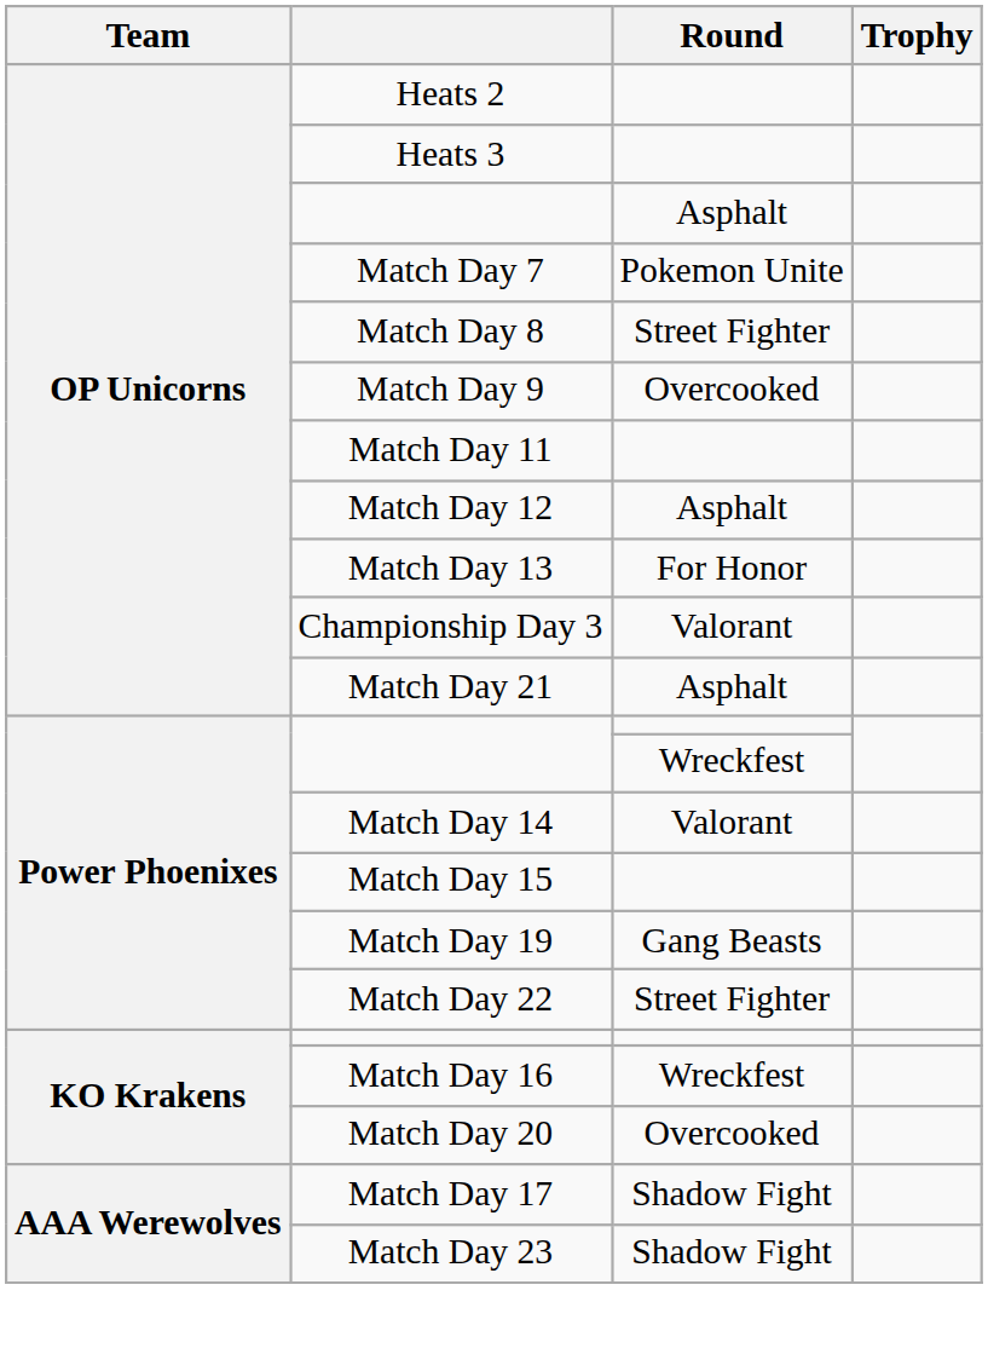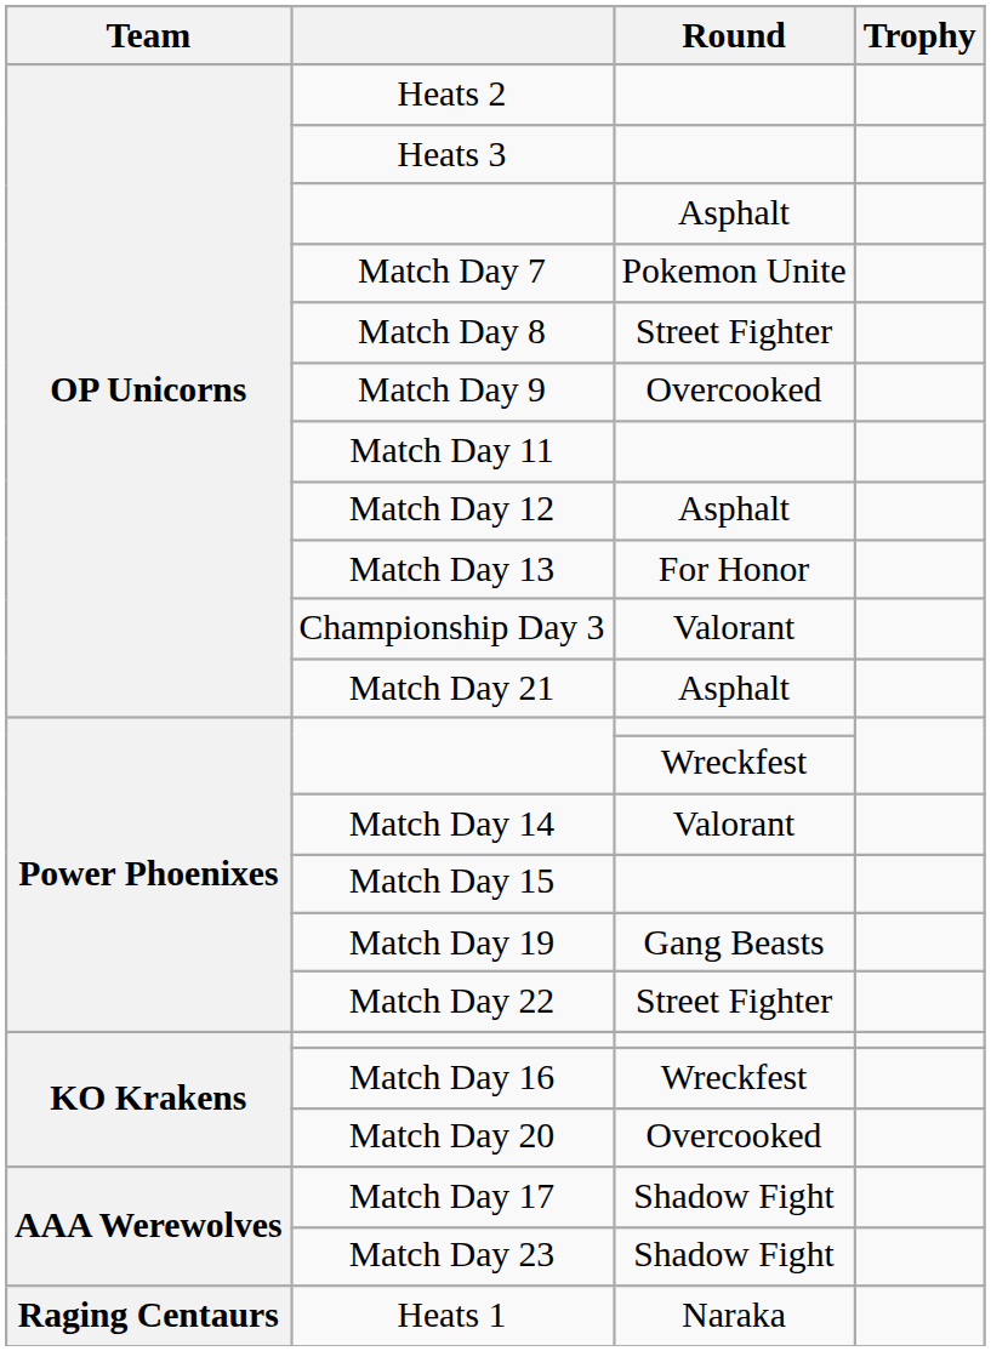+ row: Raging Centaurs | Heats 1 | Naraka
